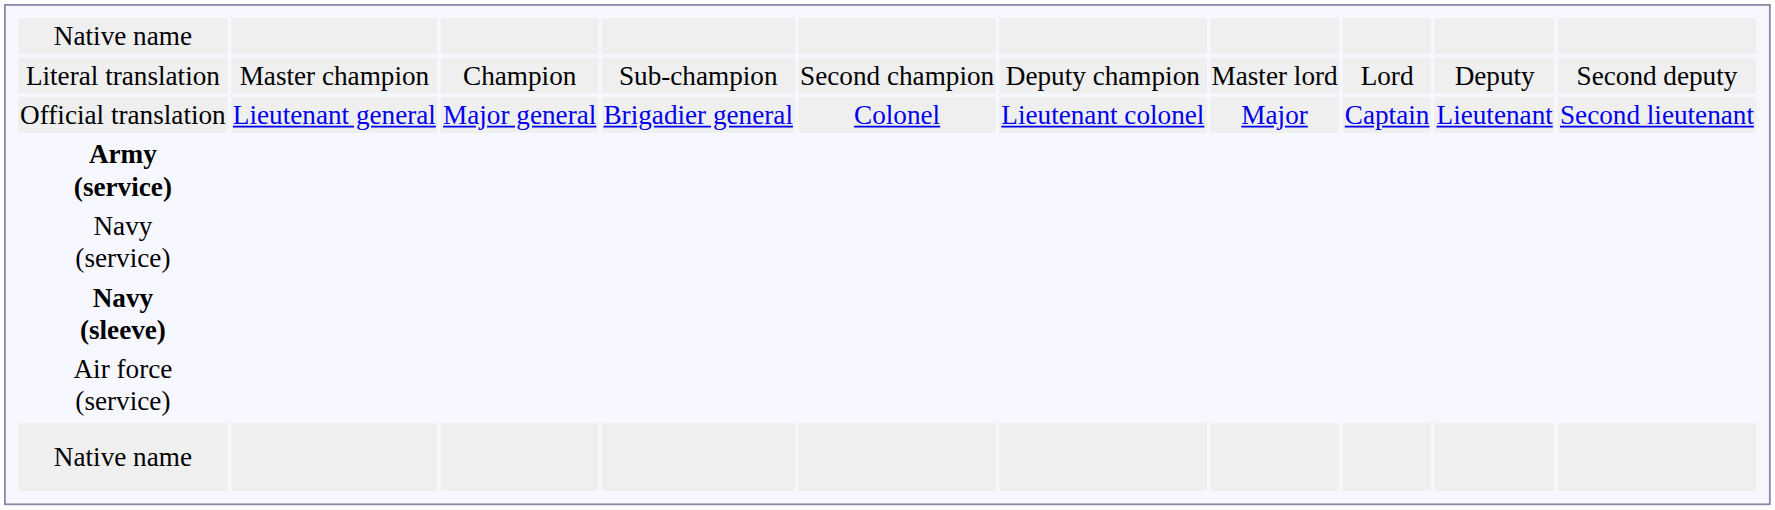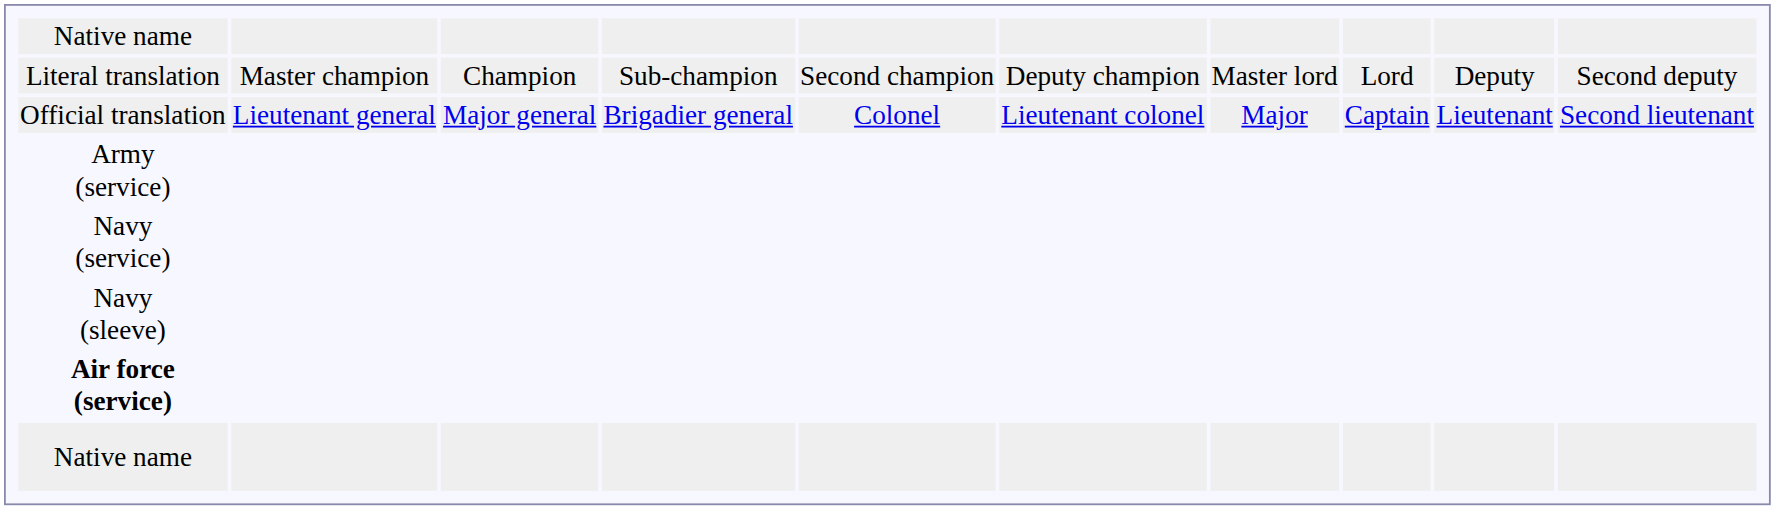Army (service) | column 1: bold -> normal
Navy (sleeve) | column 1: bold -> normal
Air force (service) | column 1: normal -> bold
